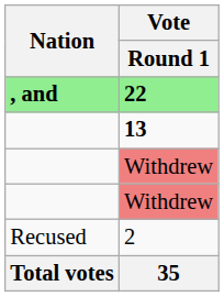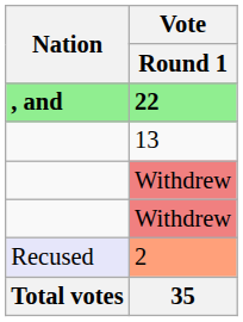13 | Vote / Round 1: bold -> normal
2 | Nation: no background -> lavender background
2 | Vote / Round 1: no background -> lightsalmon background
